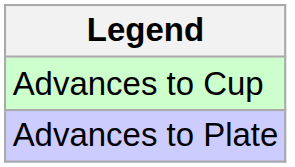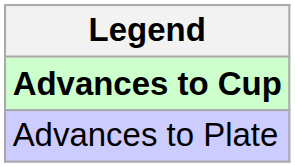row 2 | column 1: normal -> bold
